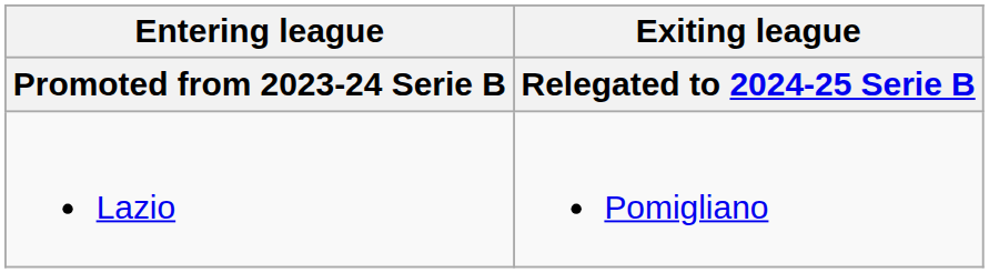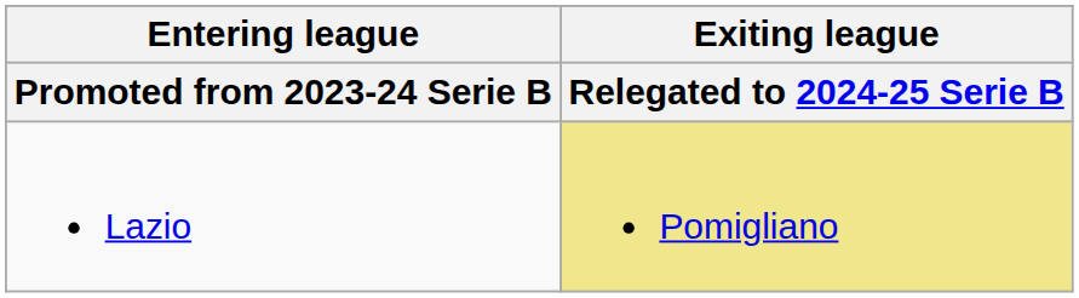Lazio | Exiting league / Relegated to 2024-25 Serie B: no background -> khaki background
